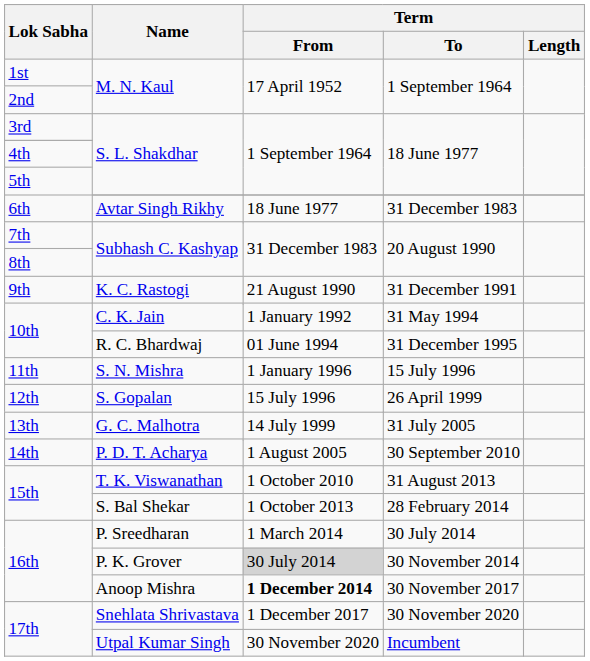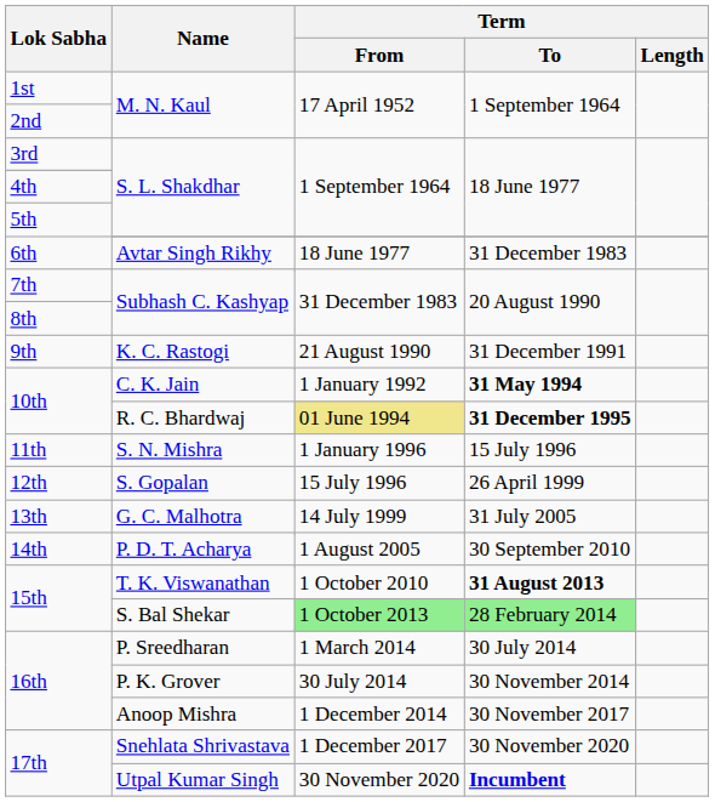C. K. Jain | Term / To: normal -> bold
R. C. Bhardwaj | Term / From: no background -> khaki background
R. C. Bhardwaj | Term / To: normal -> bold
T. K. Viswanathan | Term / To: normal -> bold
S. Bal Shekar | Term / From: no background -> lightgreen background
S. Bal Shekar | Term / To: no background -> lightgreen background
P. K. Grover | Term / From: lightgrey background -> no background
Anoop Mishra | Term / From: bold -> normal
Utpal Kumar Singh | Term / To: normal -> bold
